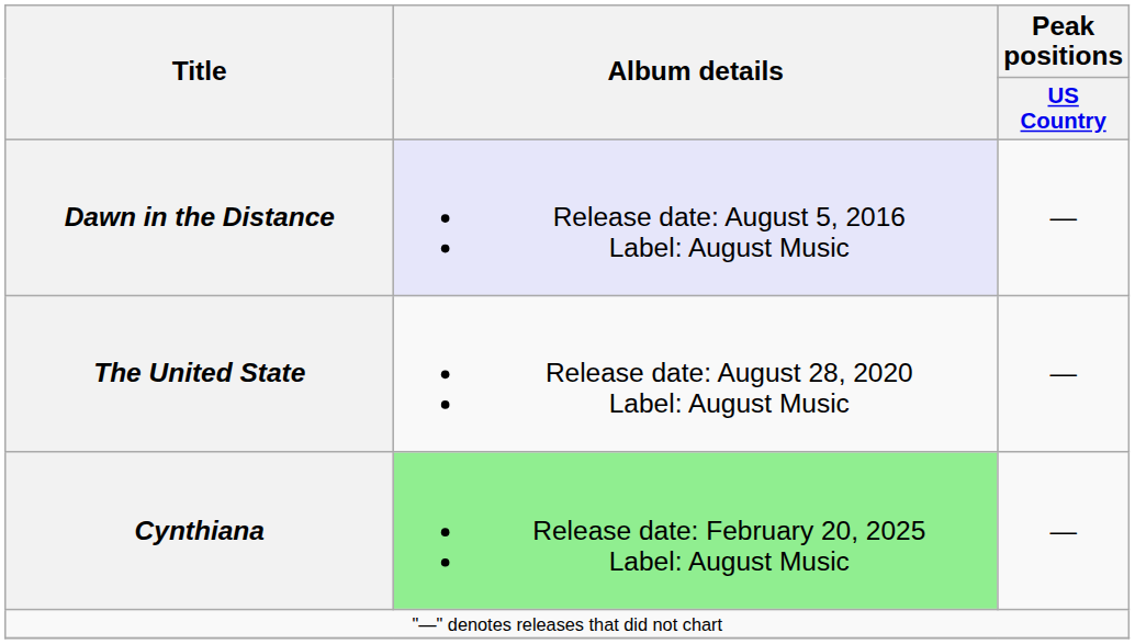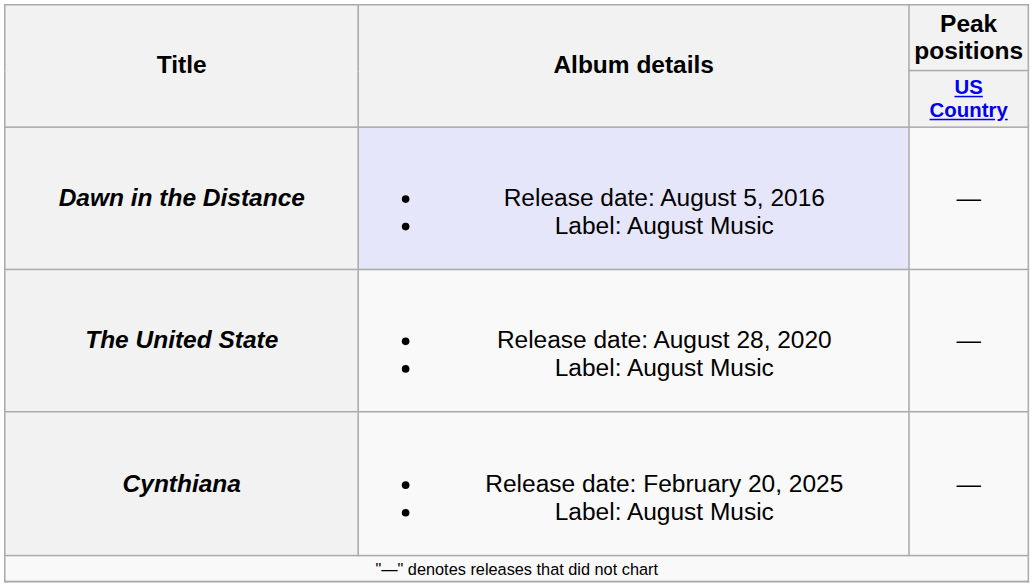Cynthiana | Album details: lightgreen background -> no background
